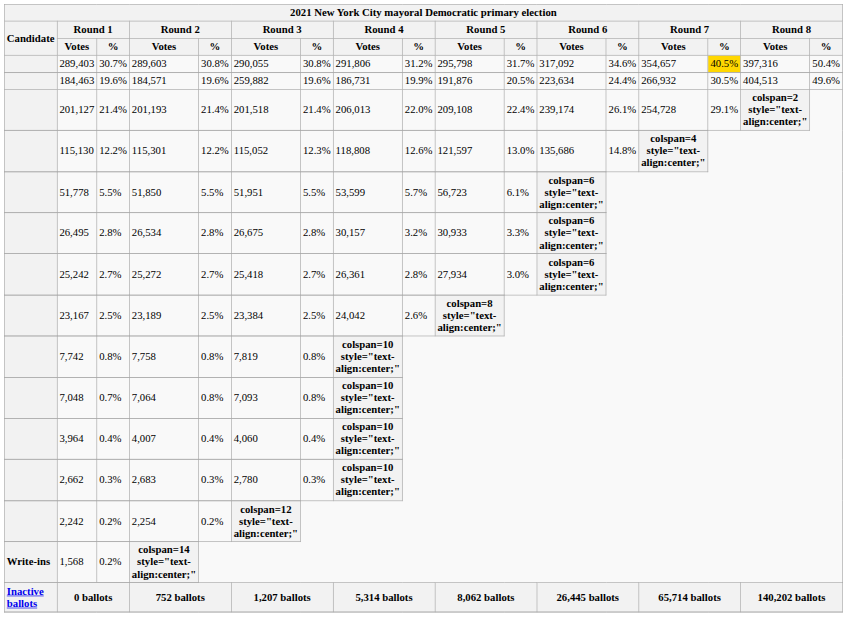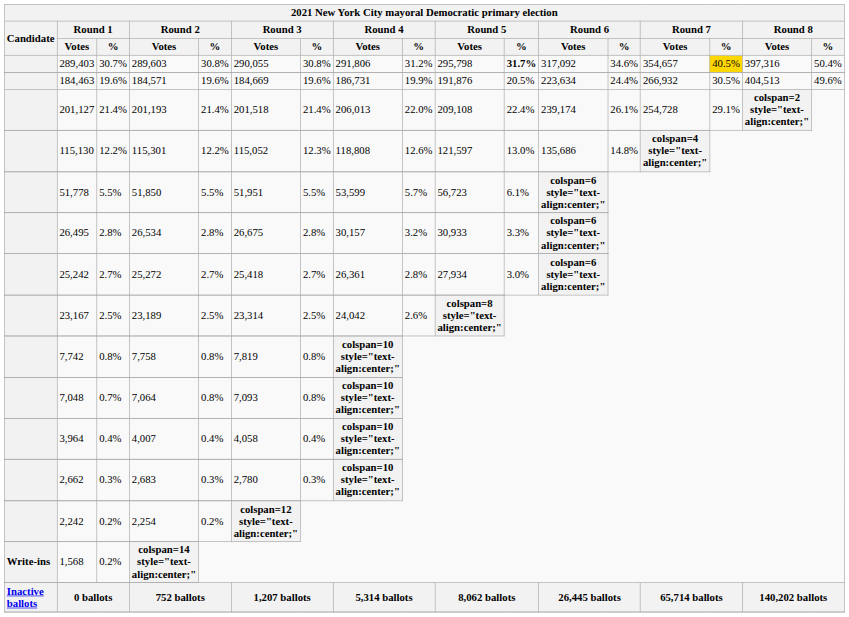289,403 | Round 5 / %: normal -> bold
184,463 | Round 3 / Votes: 259,882 -> 184,669
23,167 | Round 3 / Votes: 23,384 -> 23,314
3,964 | Round 3 / Votes: 4,060 -> 4,058
